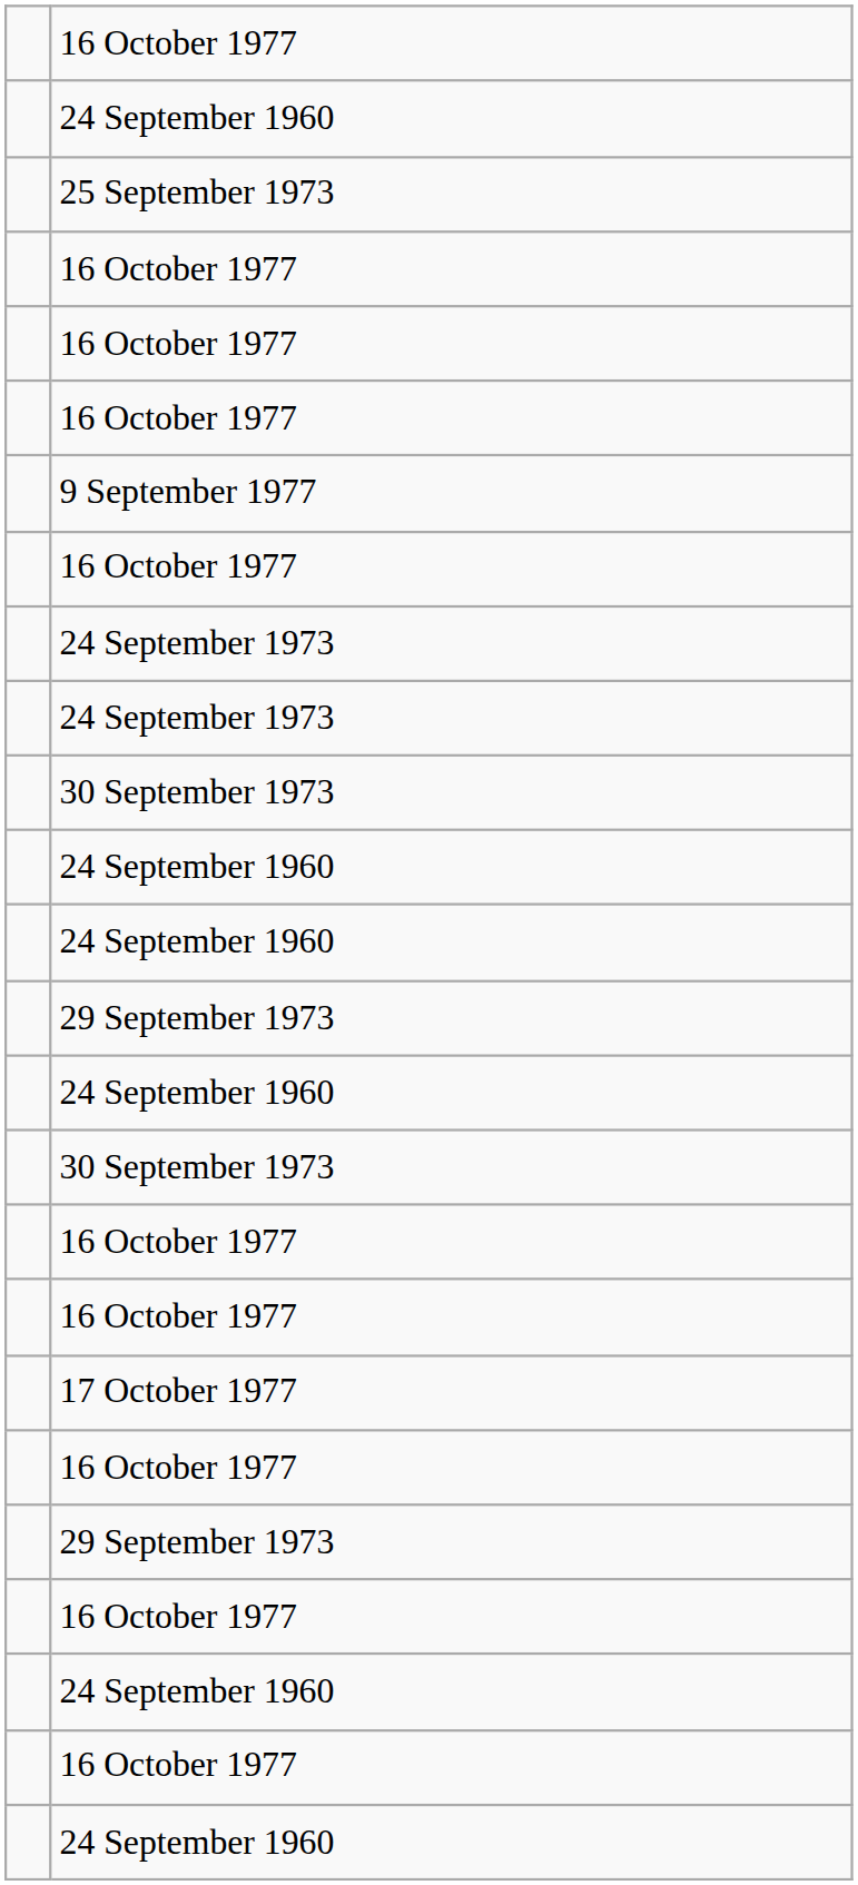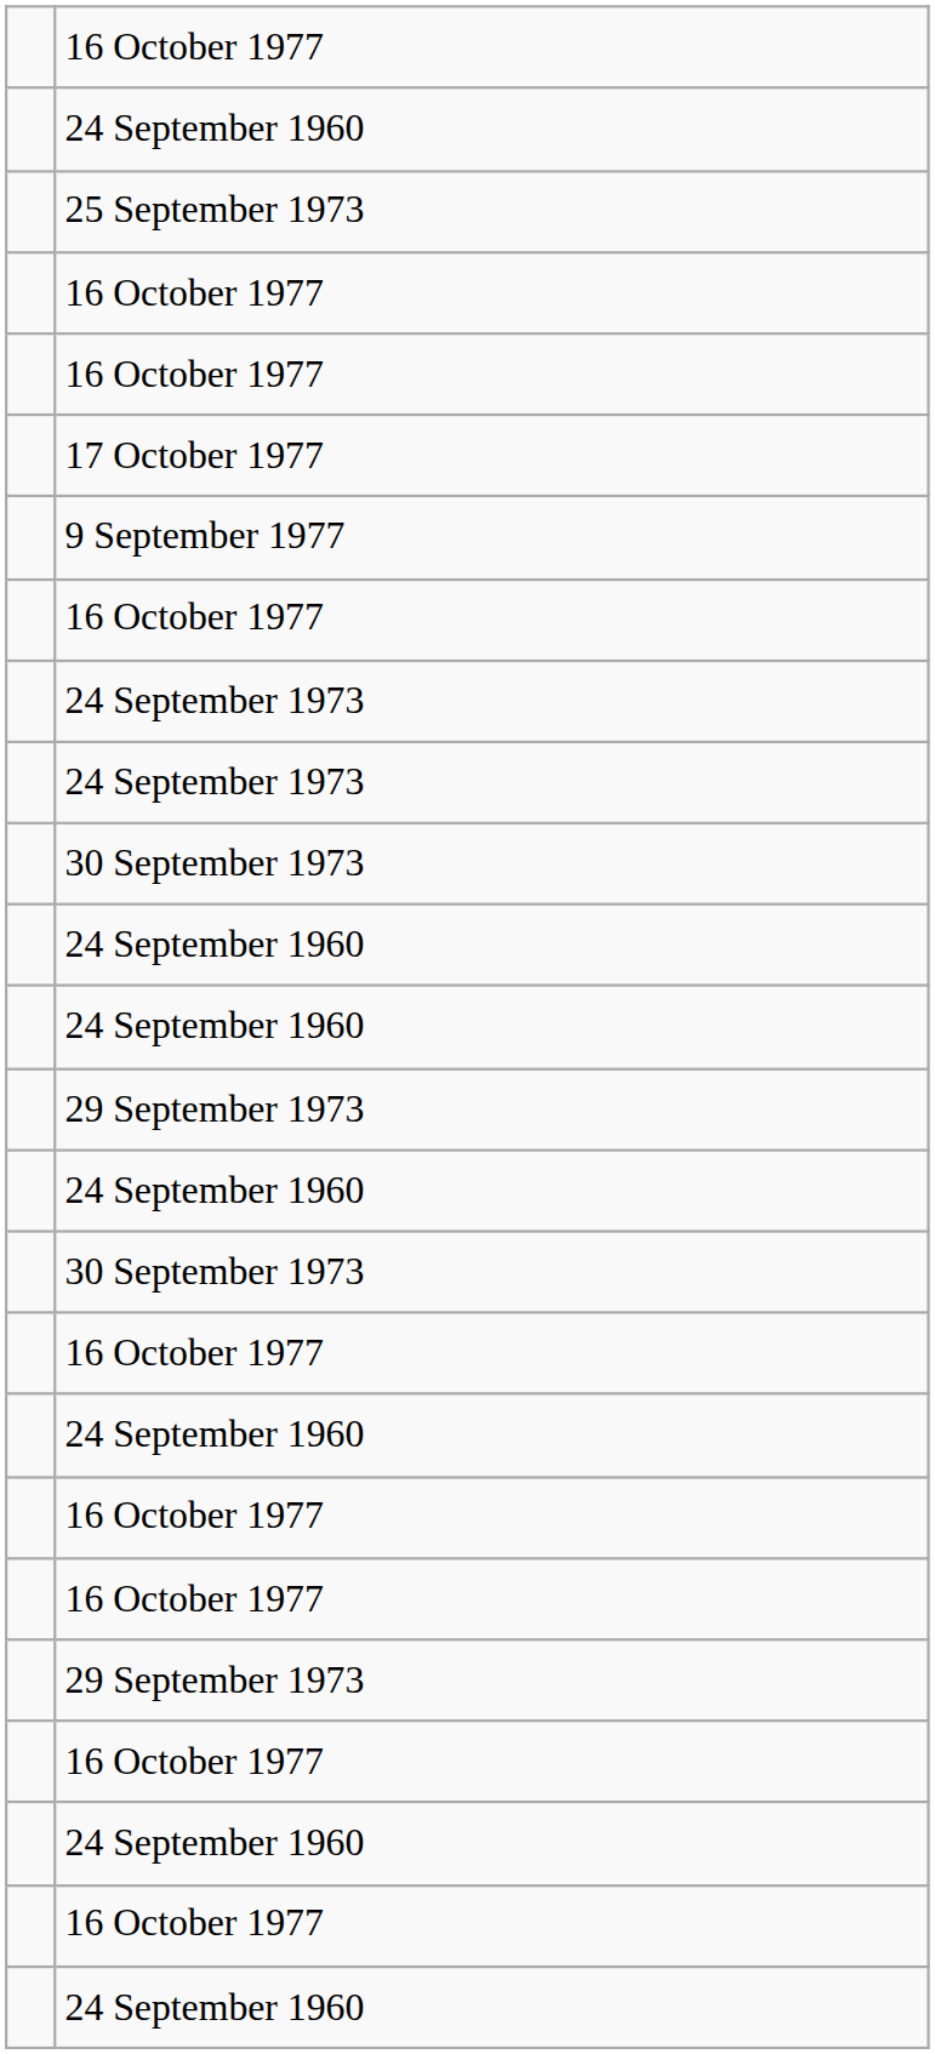row 6 | column 2: 16 October 1977 -> 17 October 1977
row 18 | column 2: 16 October 1977 -> 24 September 1960
row 19 | column 2: 17 October 1977 -> 16 October 1977
